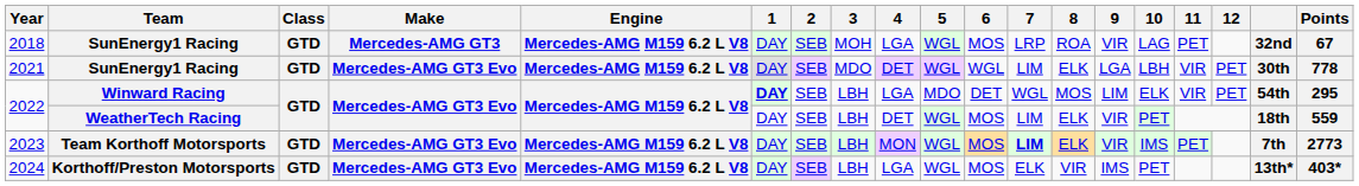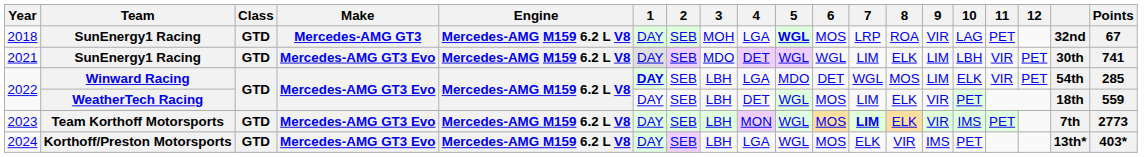2018 | 5: normal -> bold
2021 | 9: LGA -> LIM
2021 | Points: 778 -> 741
2022 / Winward Racing | Points: 295 -> 285
